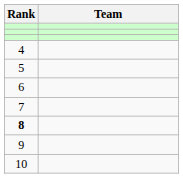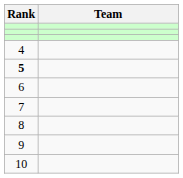row 6 | Rank: normal -> bold
row 9 | Rank: bold -> normal
